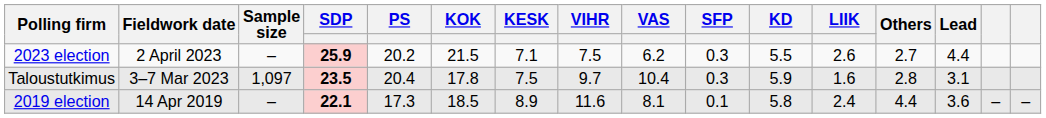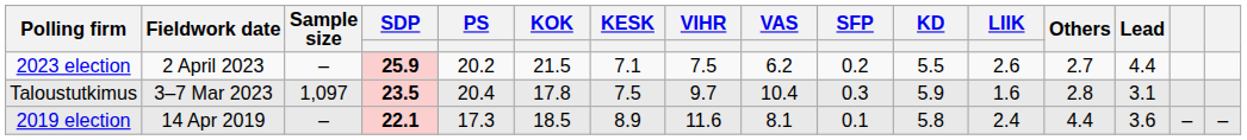2023 election | SFP: 0.3 -> 0.2
